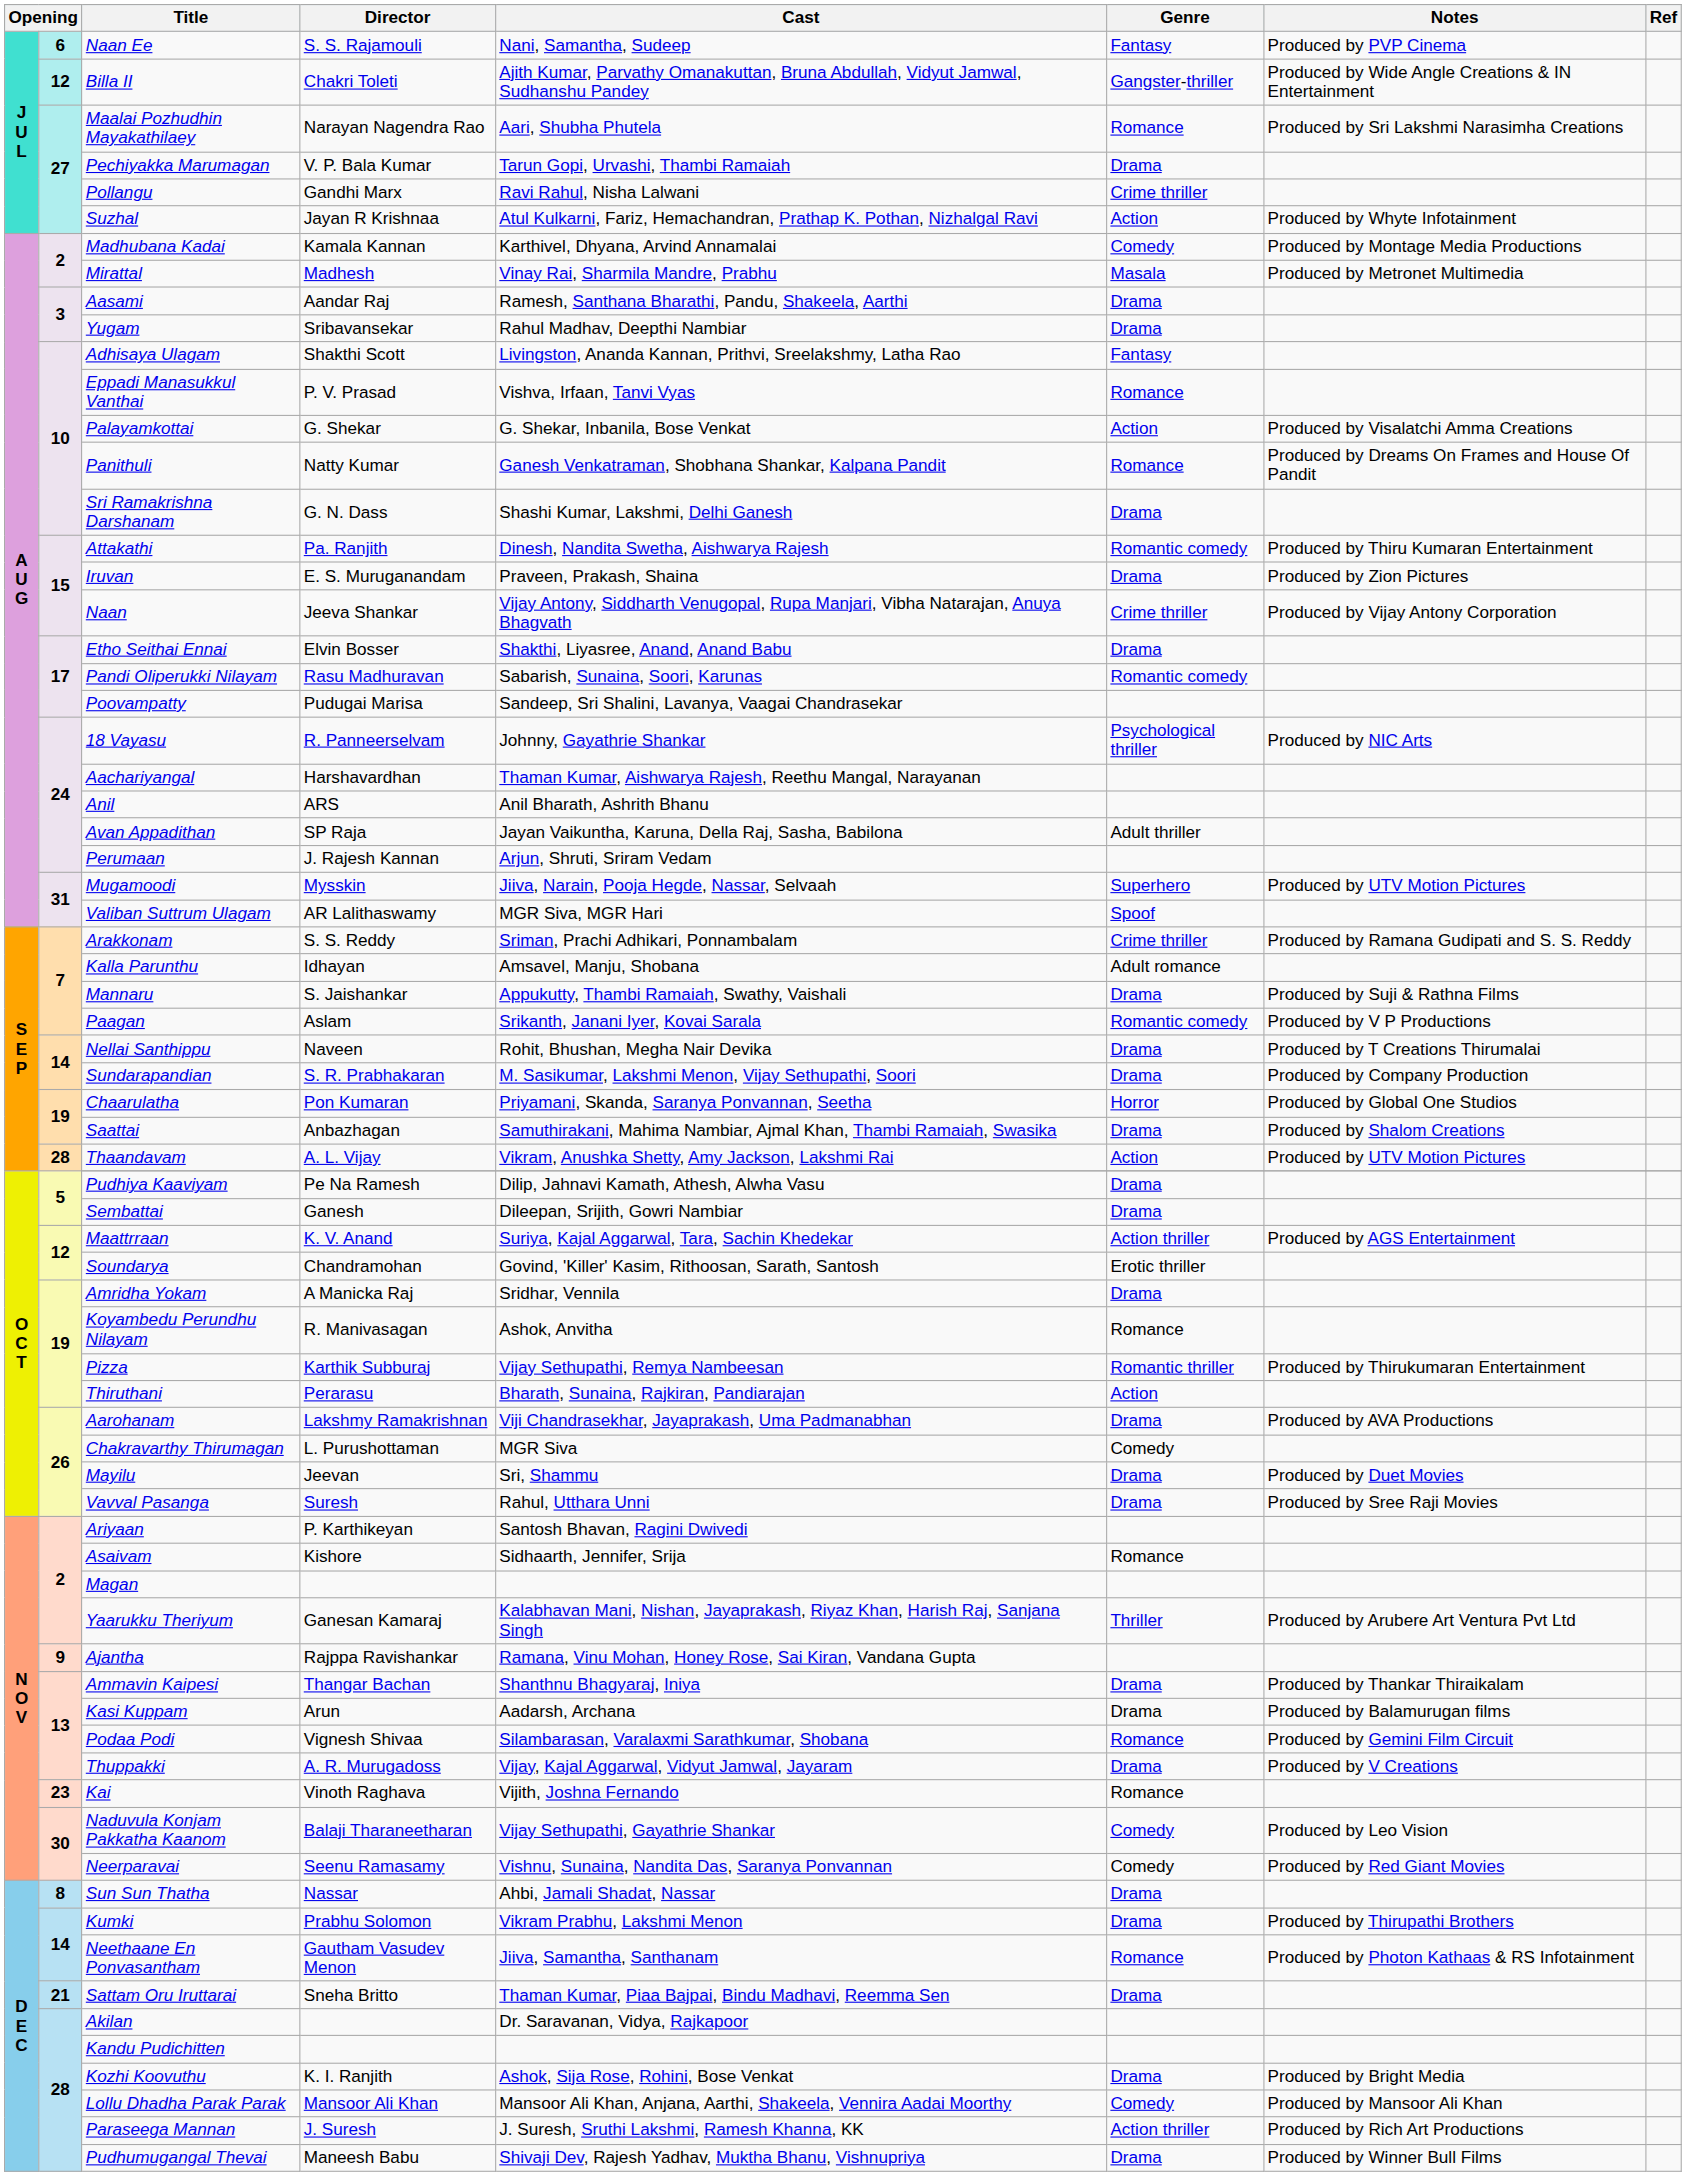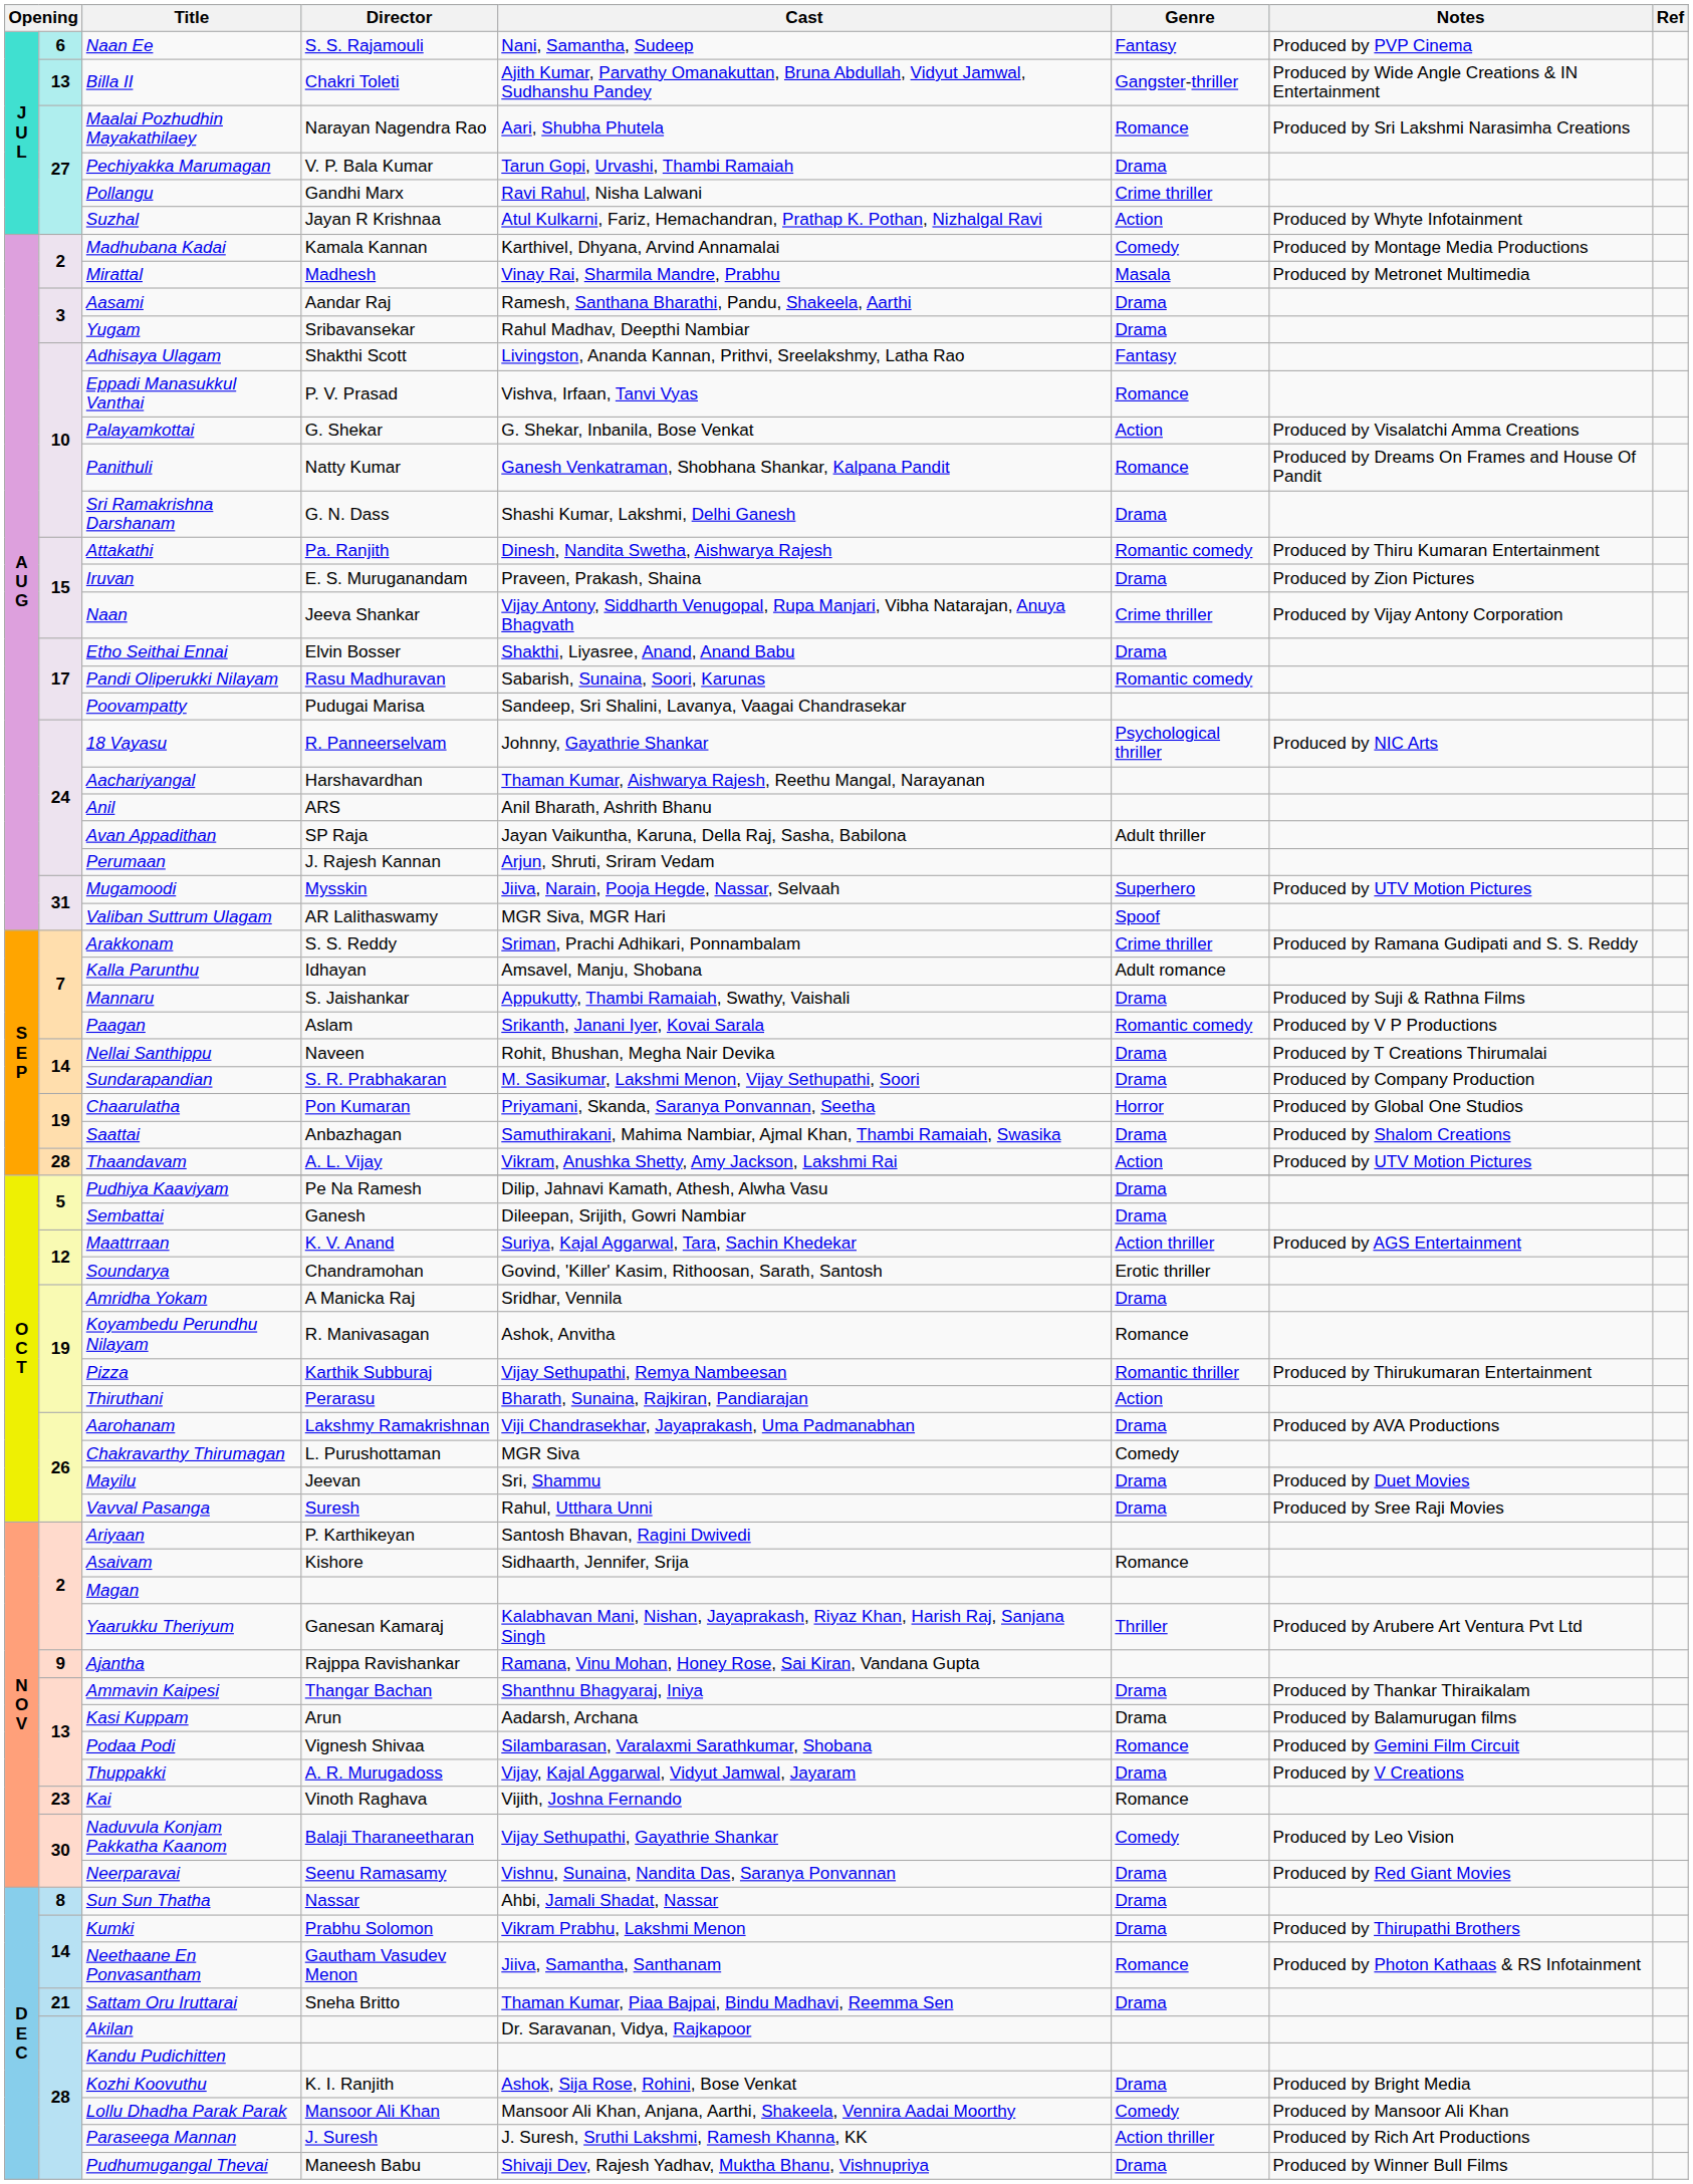Billa II | column 2: 12 -> 13
Neerparavai | Genre: Comedy -> Drama
